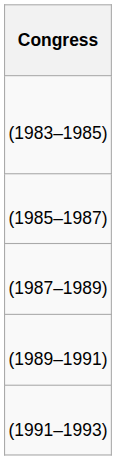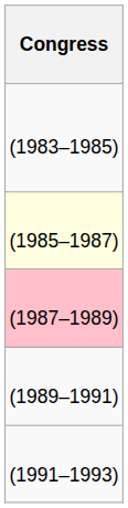row 3 | column 1: no background -> lightyellow background
row 4 | column 1: no background -> pink background
